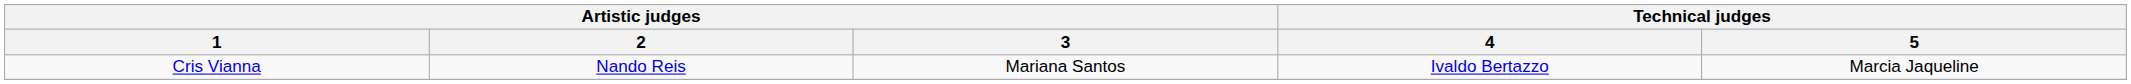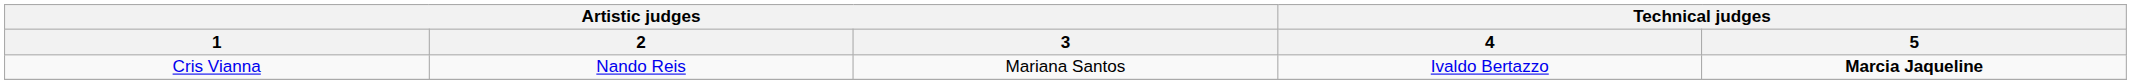Cris Vianna | Technical judges / 5: normal -> bold
